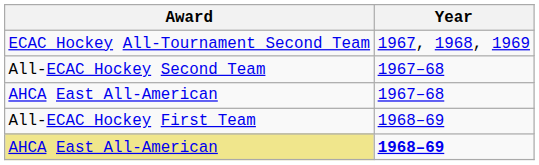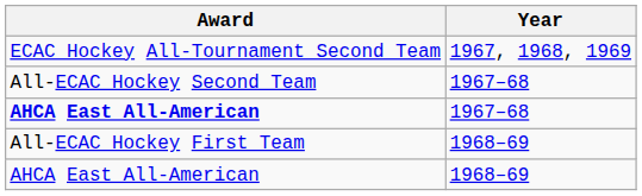row 4 | Award: normal -> bold
row 6 | Award: khaki background -> no background
row 6 | Year: bold -> normal
